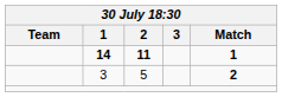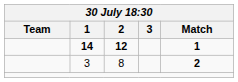row 3 | 2: 11 -> 12
row 4 | 2: 5 -> 8
